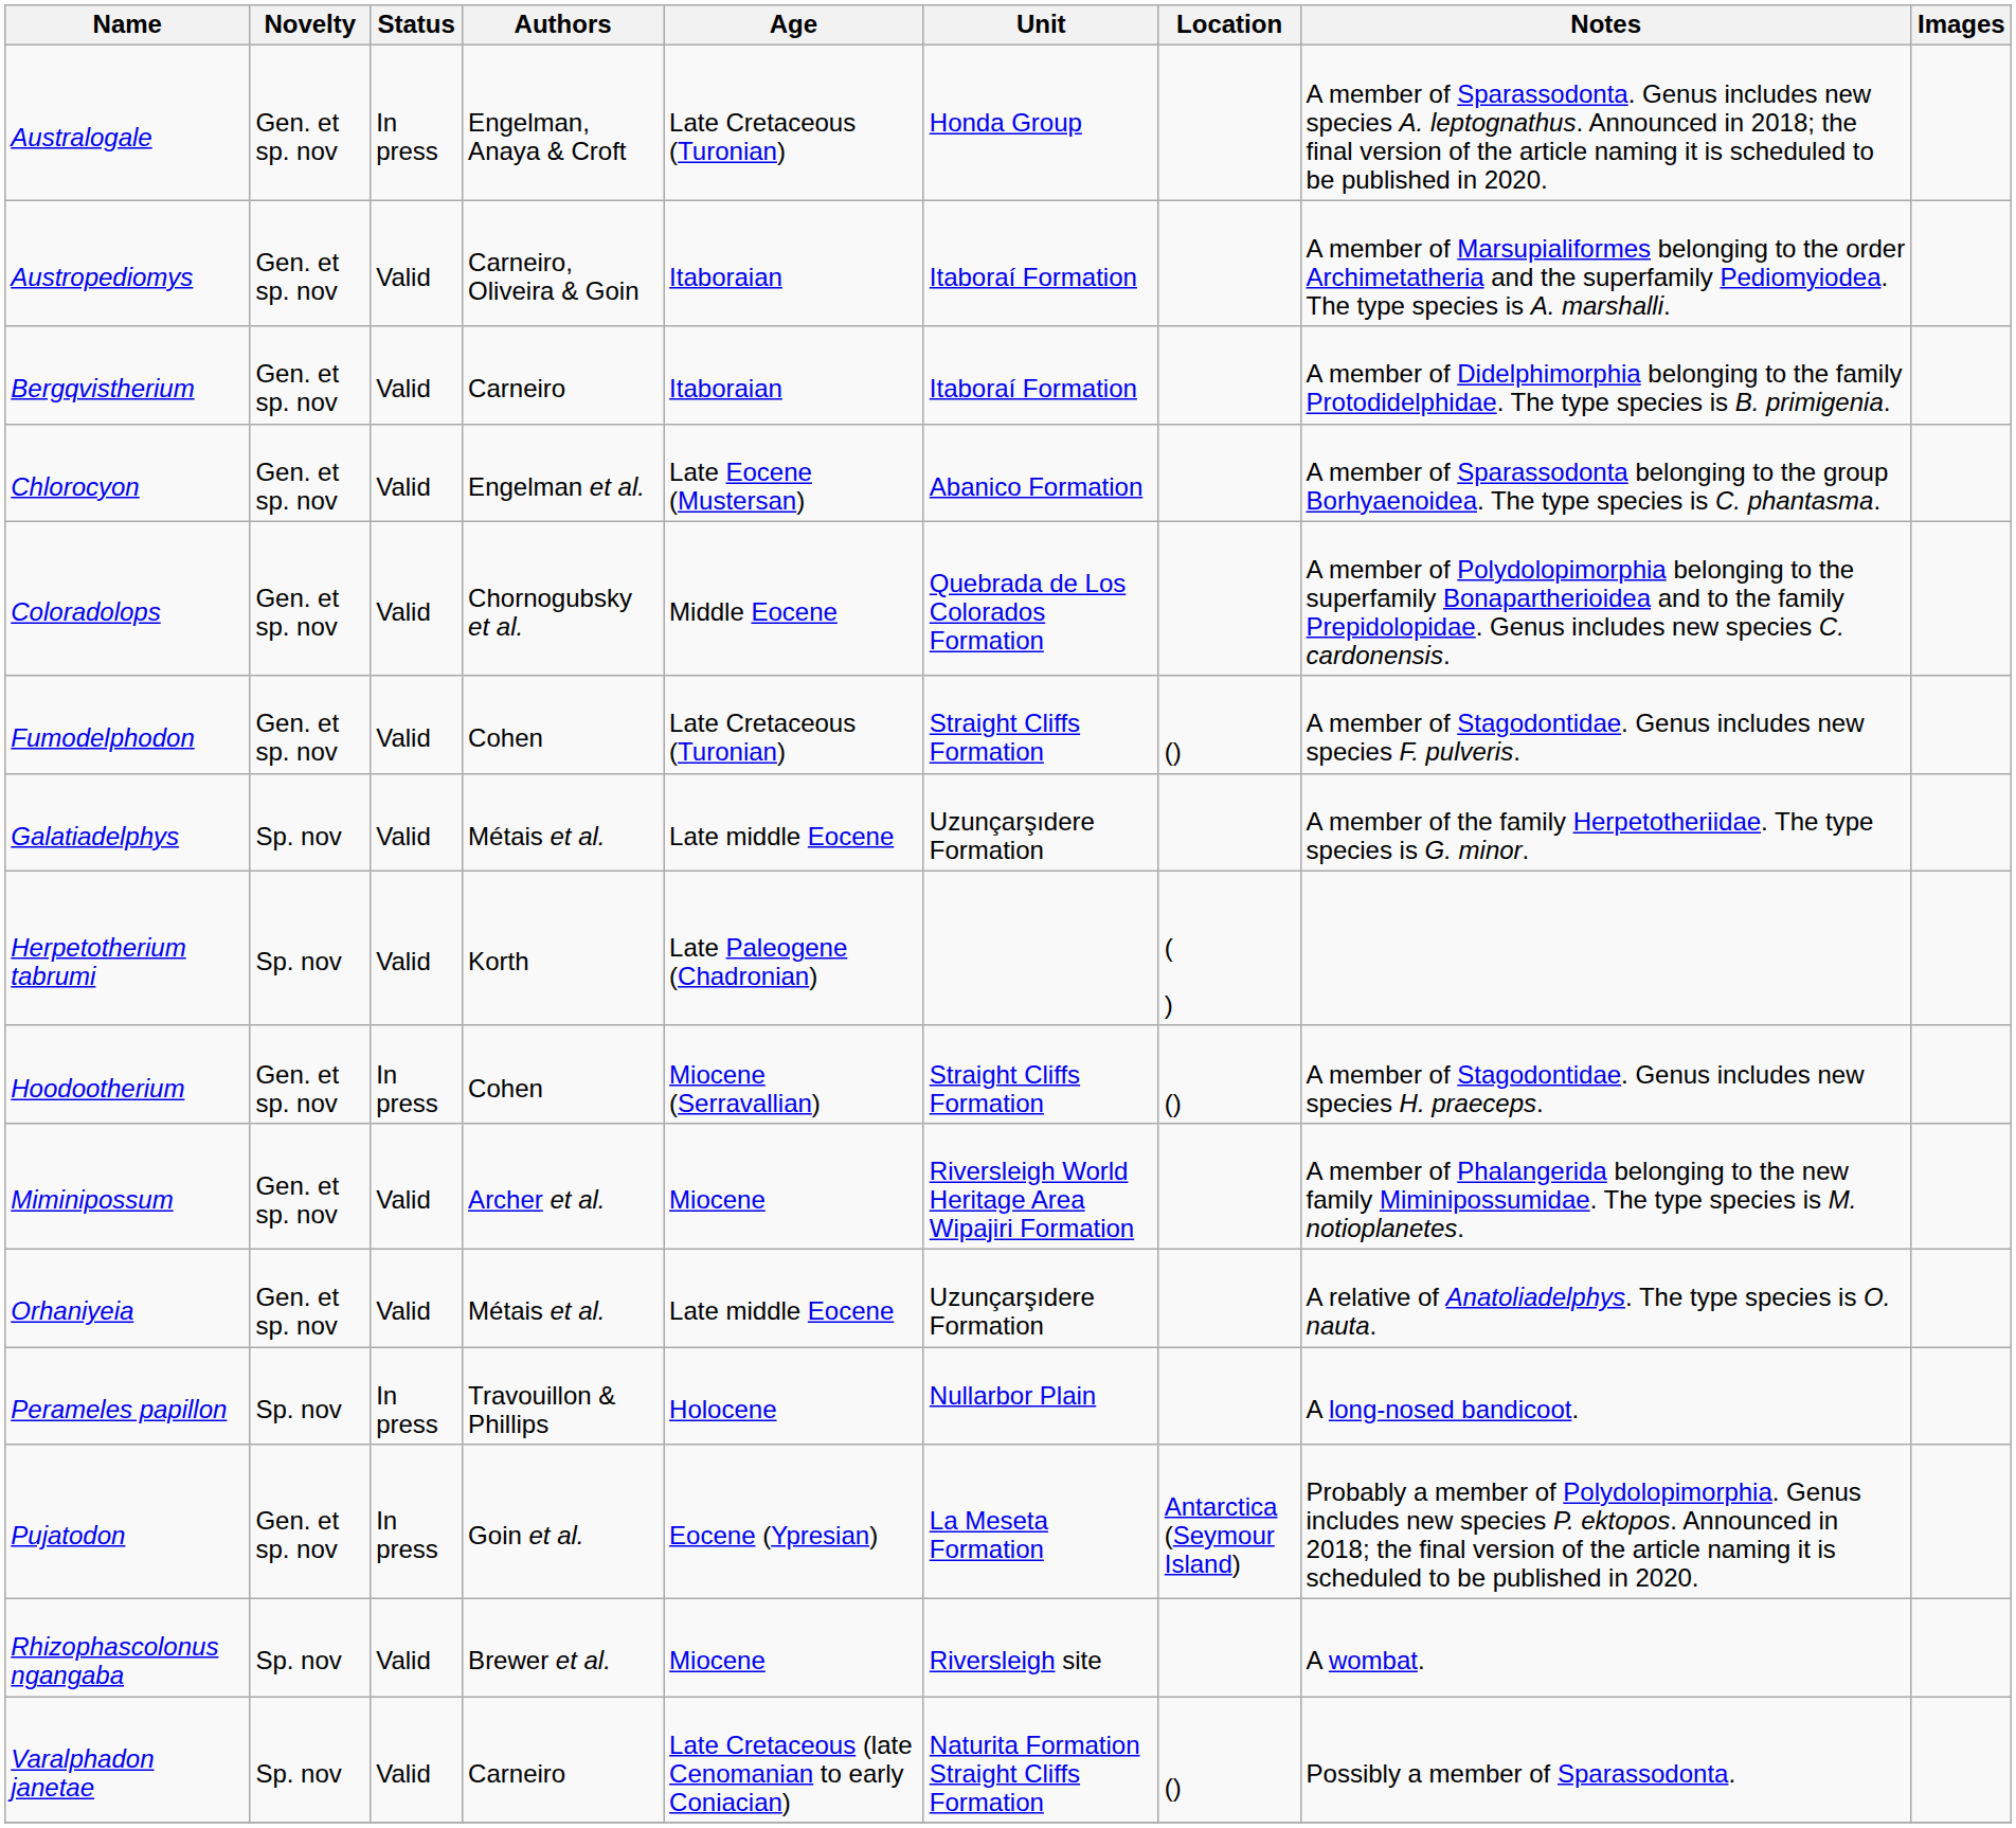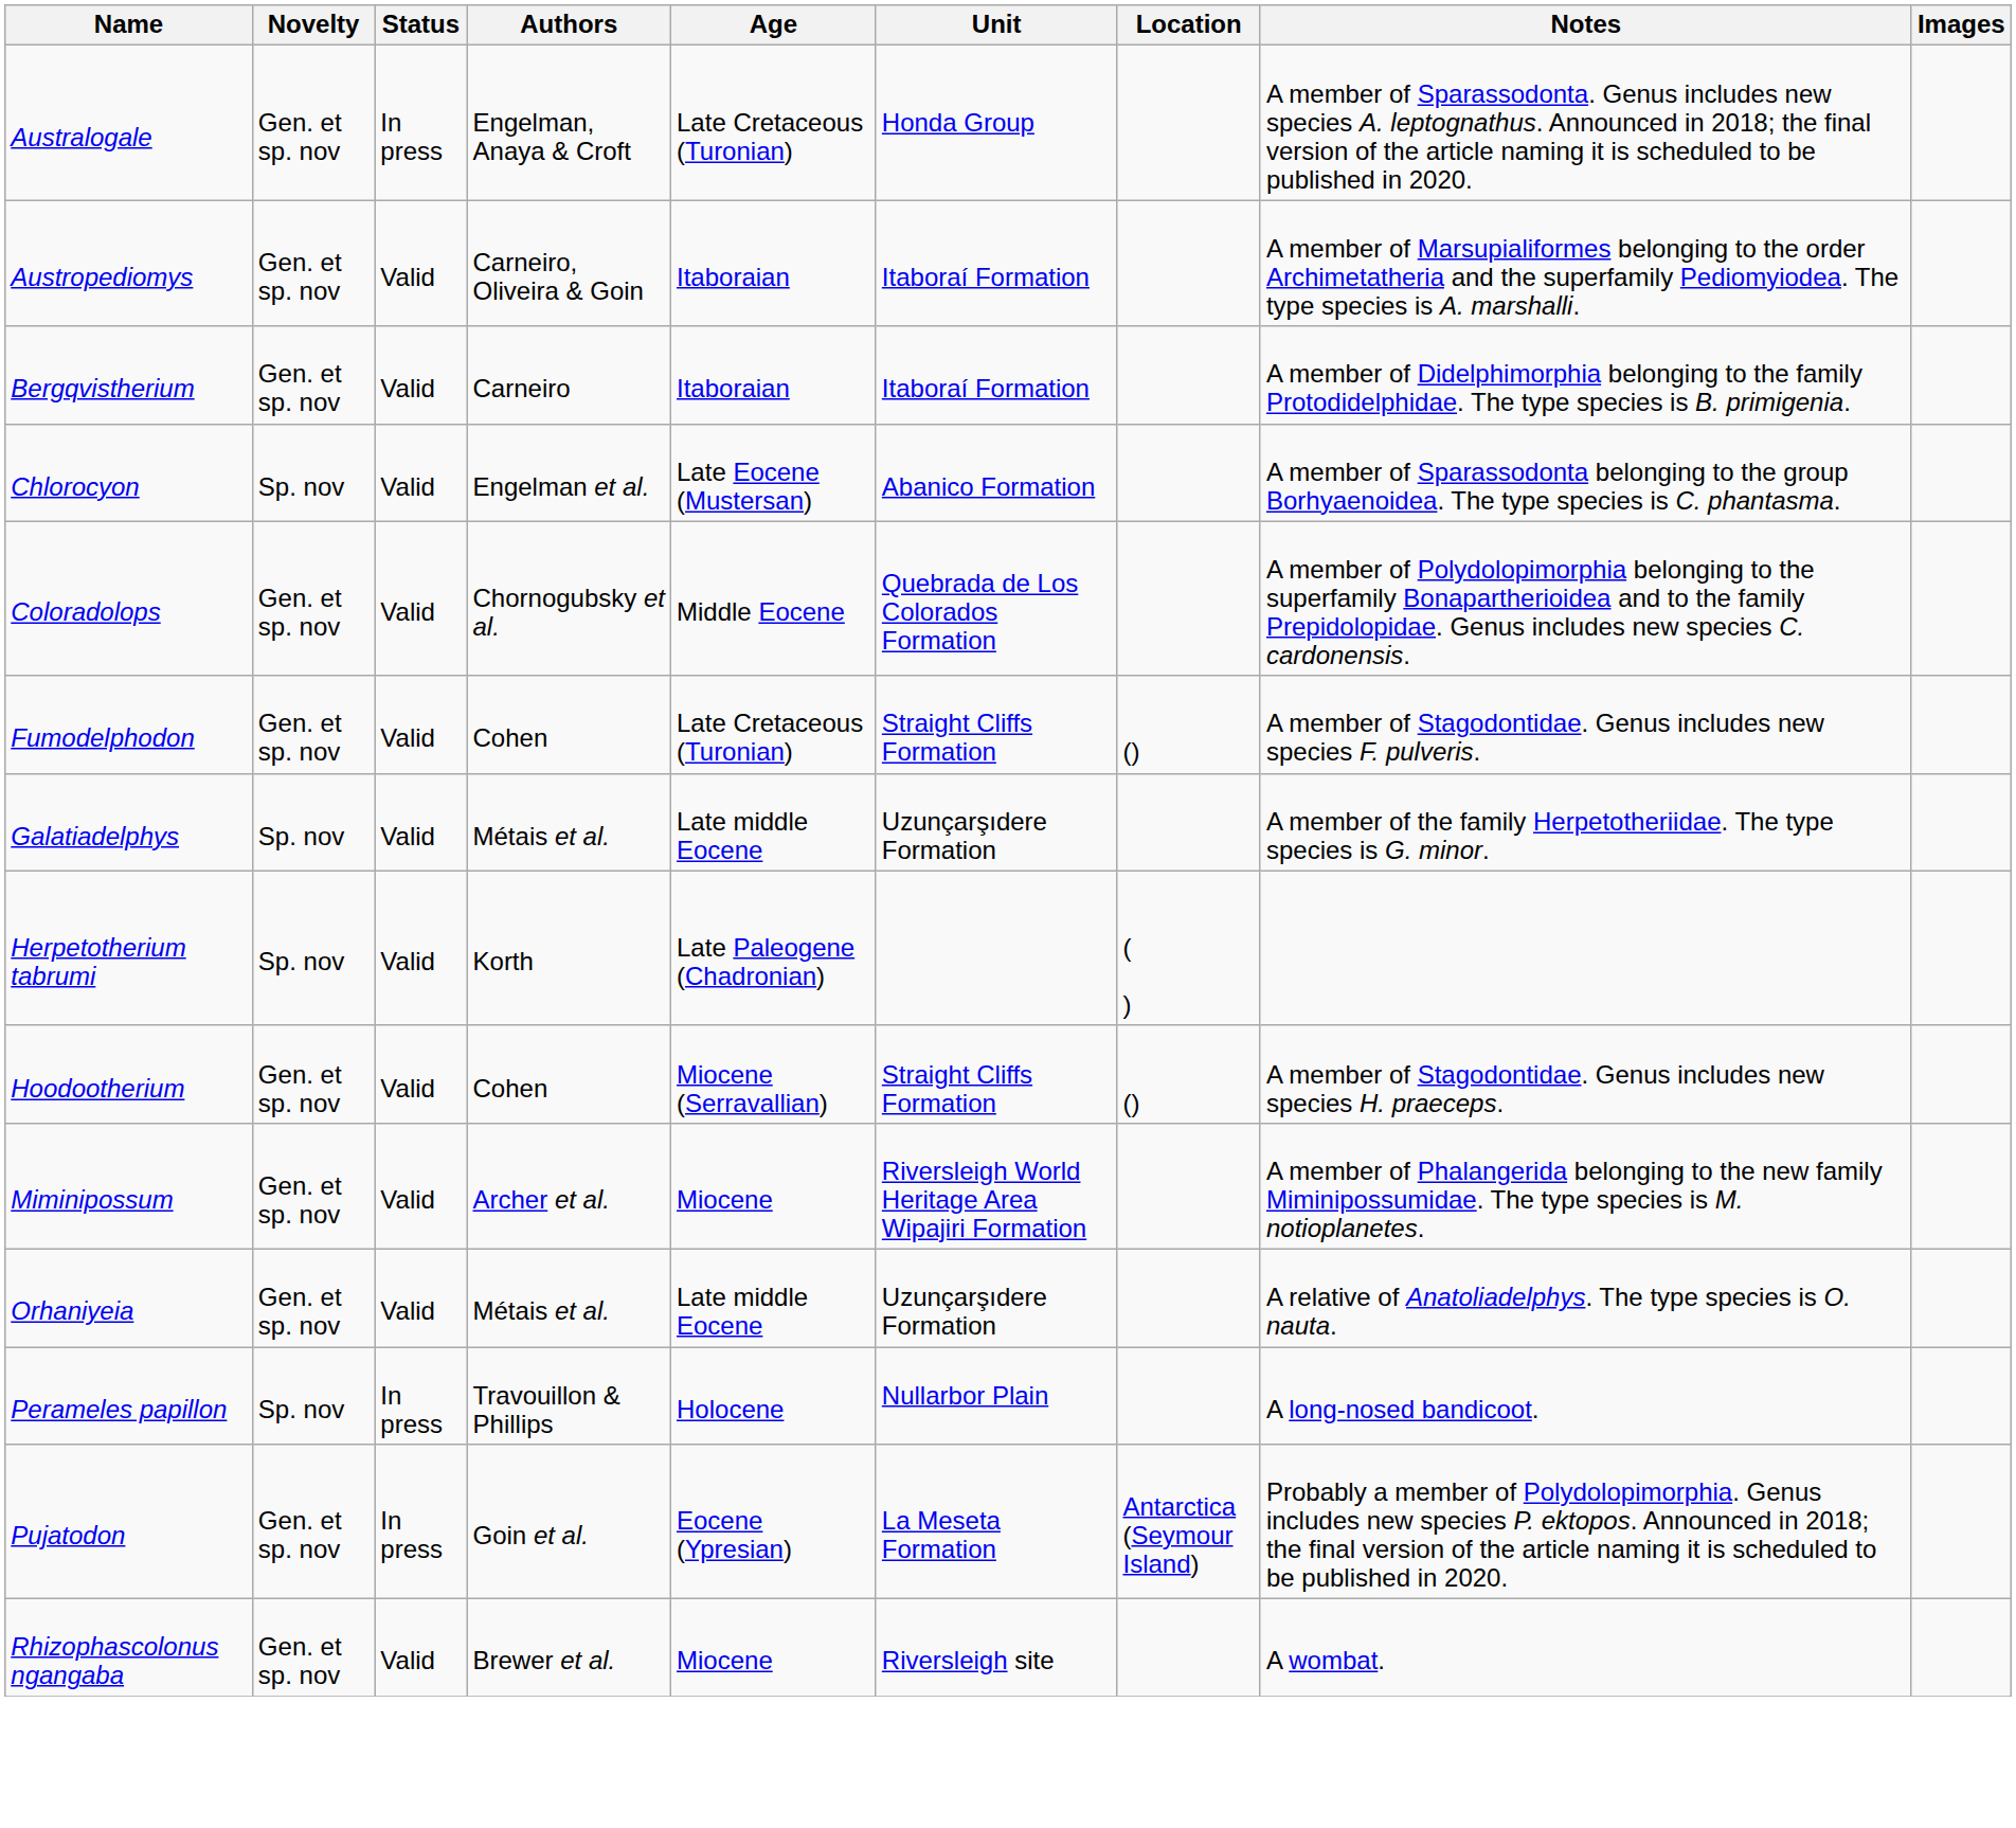Chlorocyon | Novelty: Gen. et sp. nov -> Sp. nov
Hoodootherium | Status: In press -> Valid
Rhizophascolonus ngangaba | Novelty: Sp. nov -> Gen. et sp. nov
- row: Varalphadon janetae | Sp. nov | Valid | Carneiro | Late Cretaceous (late Cenomanian to early Coniacian) | Naturita Formation Straight Cliffs Formation | () | Possibly a member of Sparassodonta.
